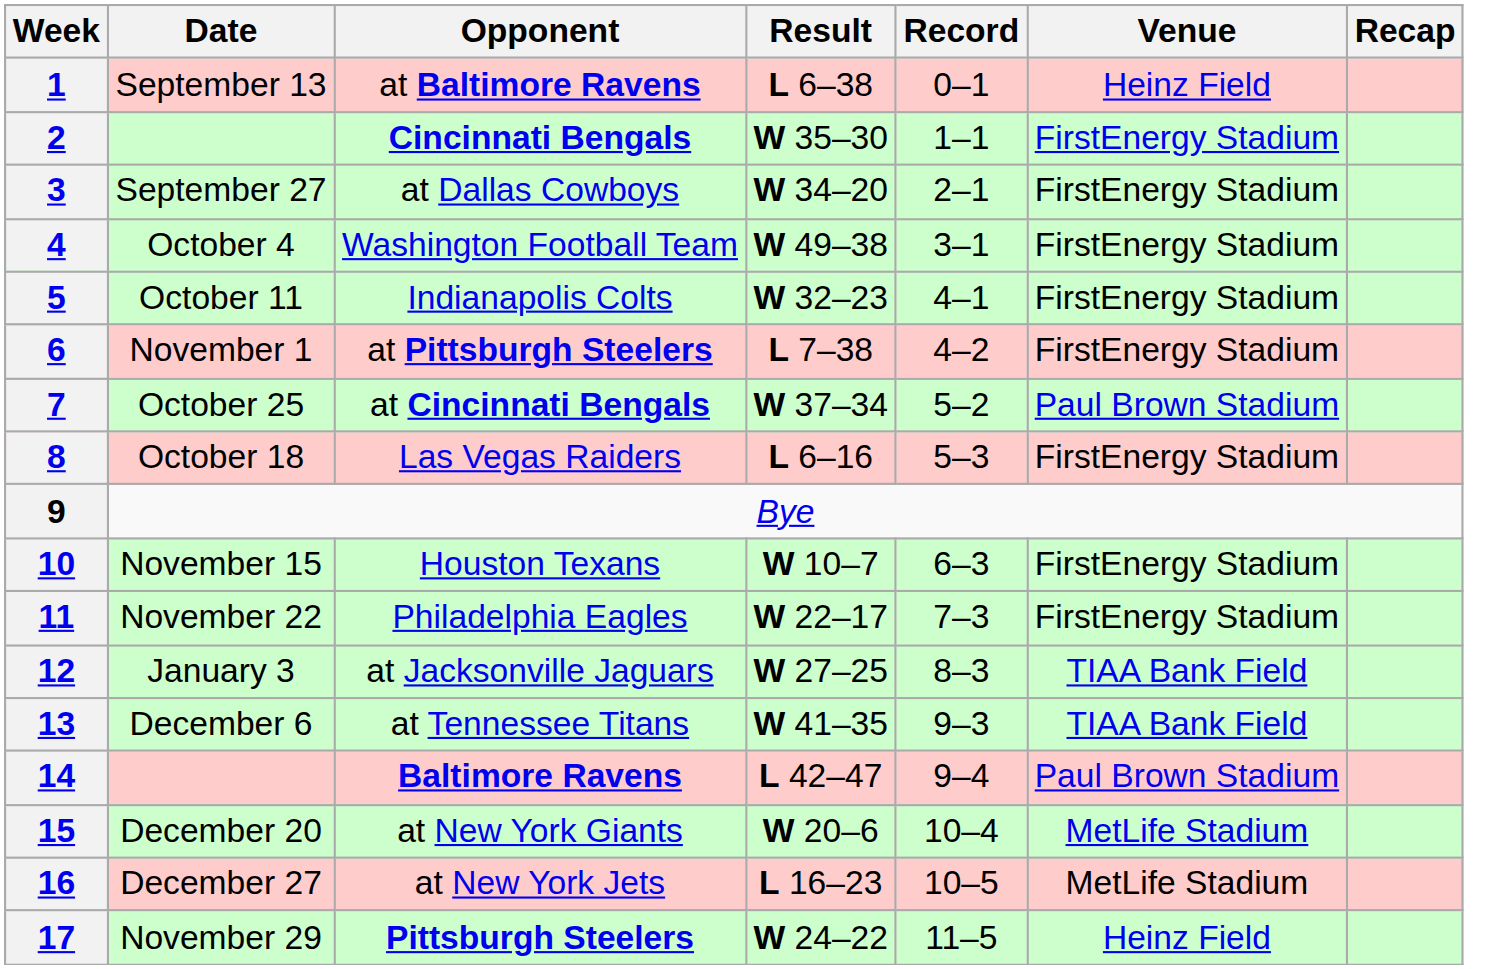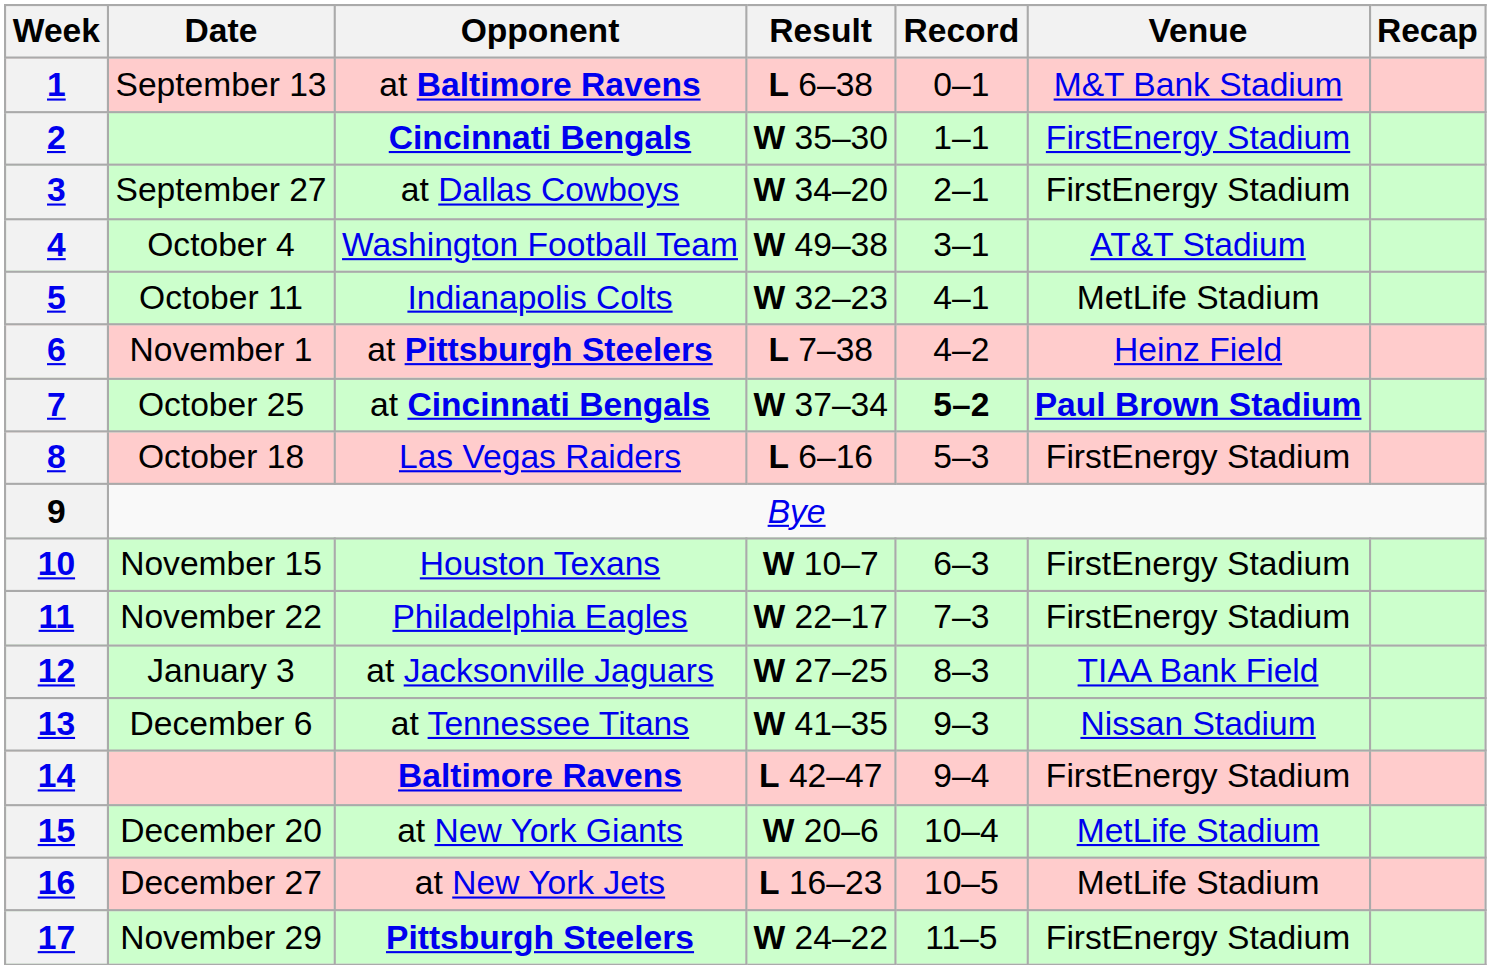1 | Venue: Heinz Field -> M&T Bank Stadium
4 | Venue: FirstEnergy Stadium -> AT&T Stadium
5 | Venue: FirstEnergy Stadium -> MetLife Stadium
6 | Venue: FirstEnergy Stadium -> Heinz Field
7 | Record: normal -> bold
7 | Venue: normal -> bold
13 | Venue: TIAA Bank Field -> Nissan Stadium
14 | Venue: Paul Brown Stadium -> FirstEnergy Stadium
17 | Venue: Heinz Field -> FirstEnergy Stadium
